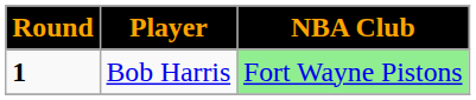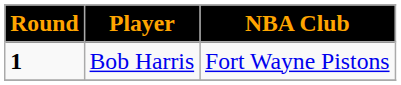Bob Harris | NBA Club: lightgreen background -> no background
